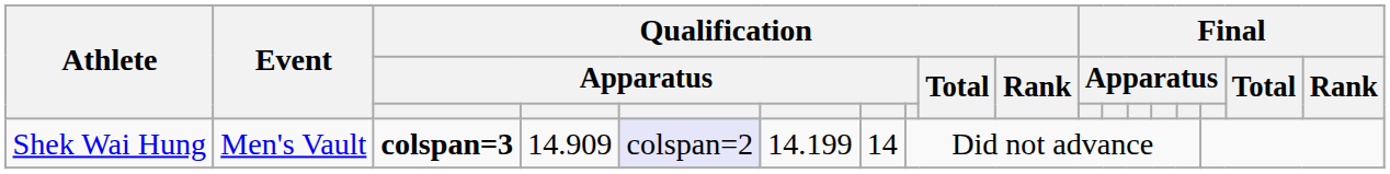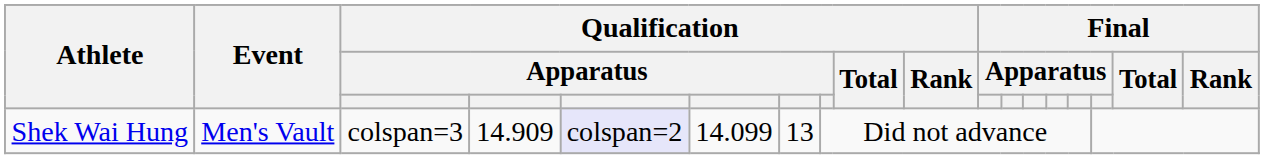Shek Wai Hung | column 3: bold -> normal
Shek Wai Hung | column 6: 14.199 -> 14.099
Shek Wai Hung | column 7: 14 -> 13
